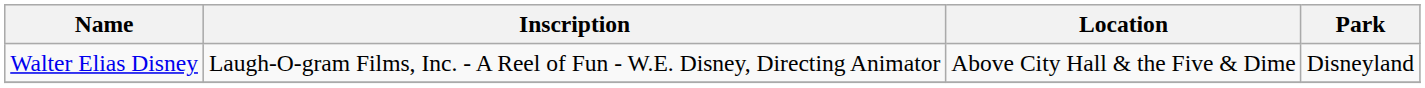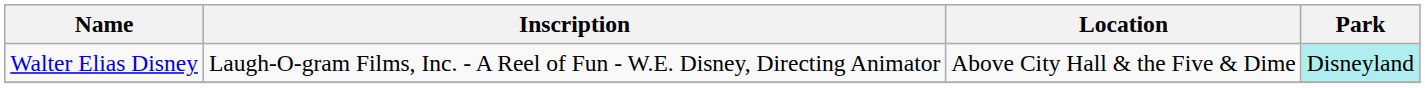Walter Elias Disney | Park: no background -> paleturquoise background
